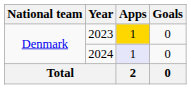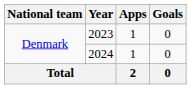2023 | Apps: gold background -> no background
2024 | Apps: lavender background -> no background
